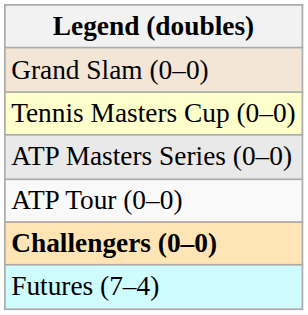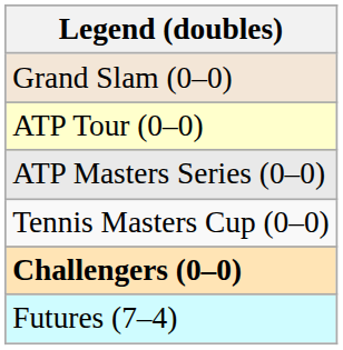row 3 | column 1: Tennis Masters Cup (0–0) -> ATP Tour (0–0)
row 5 | column 1: ATP Tour (0–0) -> Tennis Masters Cup (0–0)
